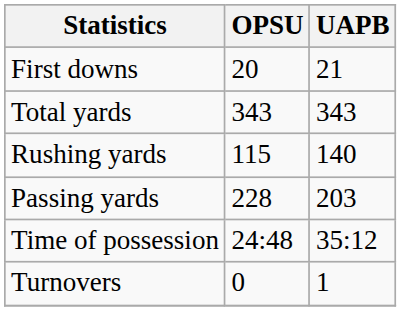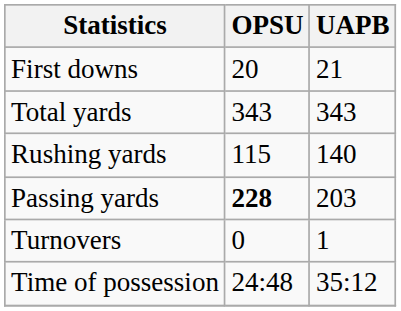Passing yards | OPSU: normal -> bold
rows swapped: Turnovers <-> Time of possession
